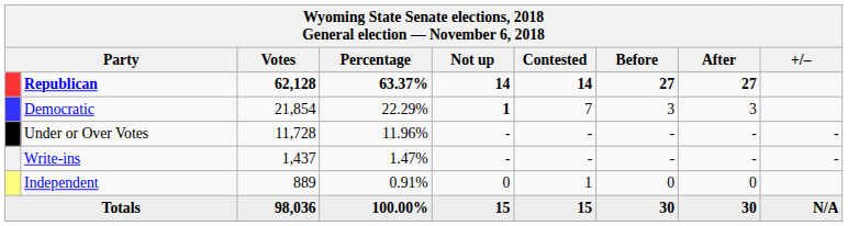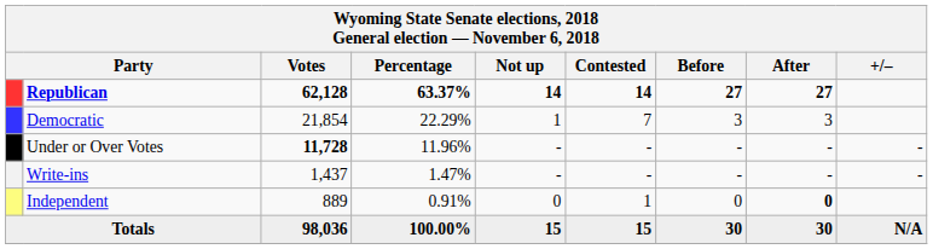Democratic | Not up: bold -> normal
Under or Over Votes | Votes: normal -> bold
Independent | After: normal -> bold
